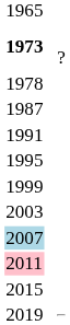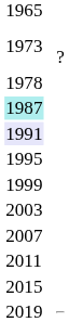1973 | column 1: bold -> normal
1987 | column 1: no background -> paleturquoise background
1991 | column 1: no background -> lavender background
2007 | column 1: lightblue background -> no background
2011 | column 1: pink background -> no background
